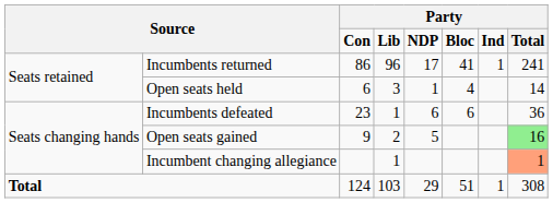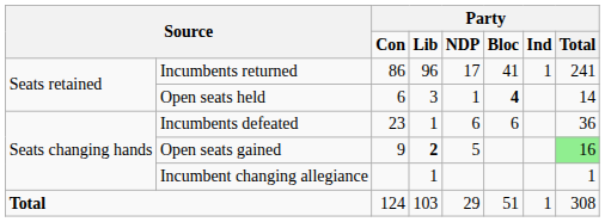Open seats held | column 6: normal -> bold
Open seats gained | column 4: normal -> bold
Incumbent changing allegiance | column 8: lightsalmon background -> no background
